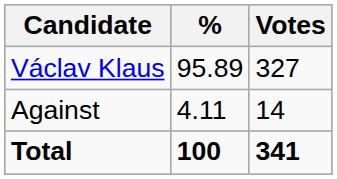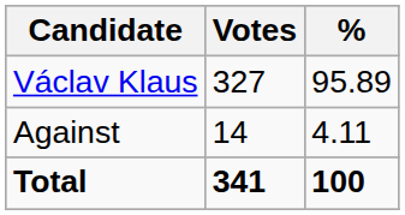columns swapped: Votes <-> %
